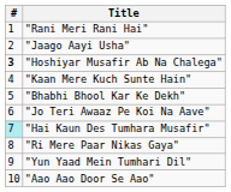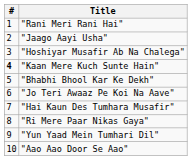"Hoshiyar Musafir Ab Na Chalega" | #: bold -> normal
"Kaan Mere Kuch Sunte Hain" | #: normal -> bold
"Hai Kaun Des Tumhara Musafir" | #: paleturquoise background -> no background
